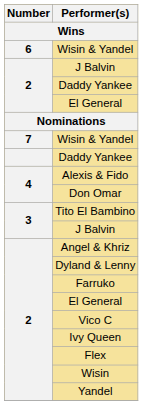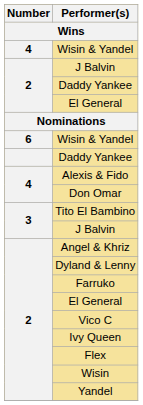row 3 | Number: 6 -> 4
row 8 | Number: 7 -> 6
